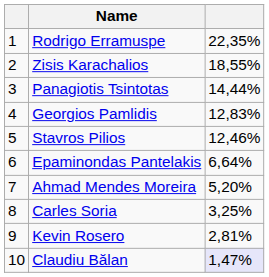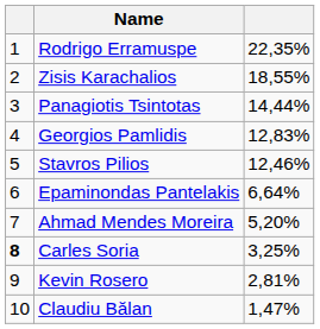Carles Soria | column 1: normal -> bold
Claudiu Bălan | column 3: lavender background -> no background
